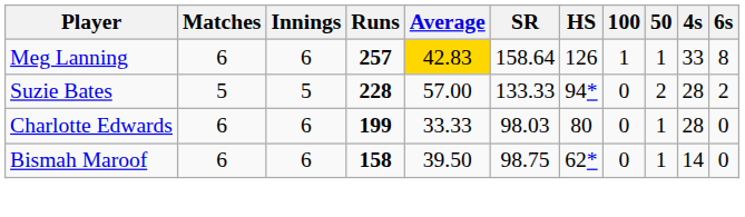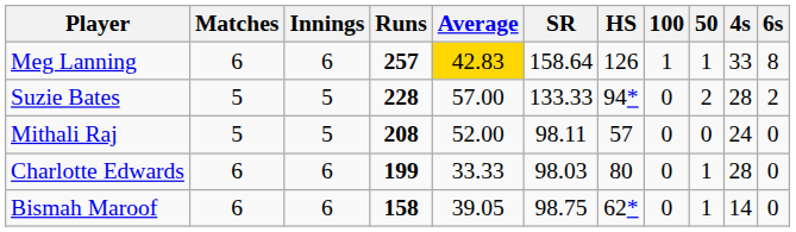+ row: Mithali Raj | 5 | 5 | 208 | 52.00 | 98.11 | 57 | 0 | 0 | 24 | 0
Bismah Maroof | Average: 39.50 -> 39.05
